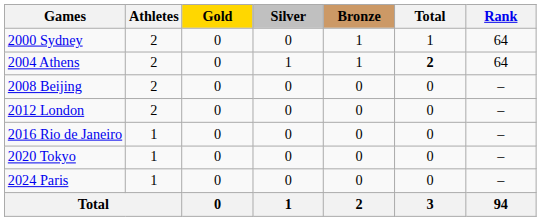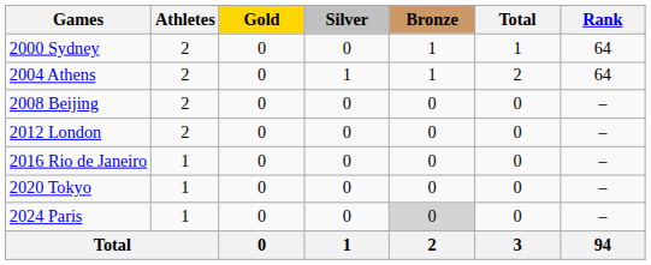2004 Athens | Total: bold -> normal
2024 Paris | Bronze: no background -> lightgrey background
